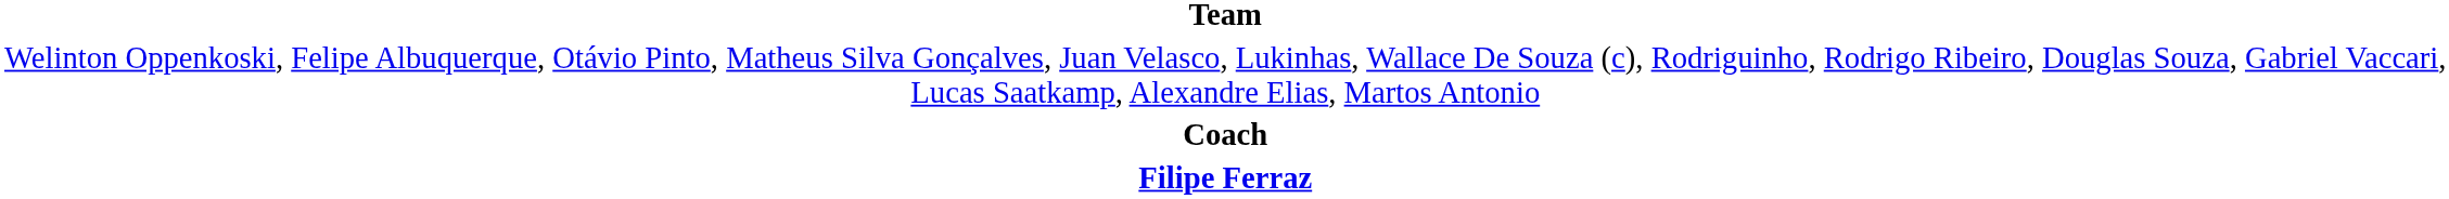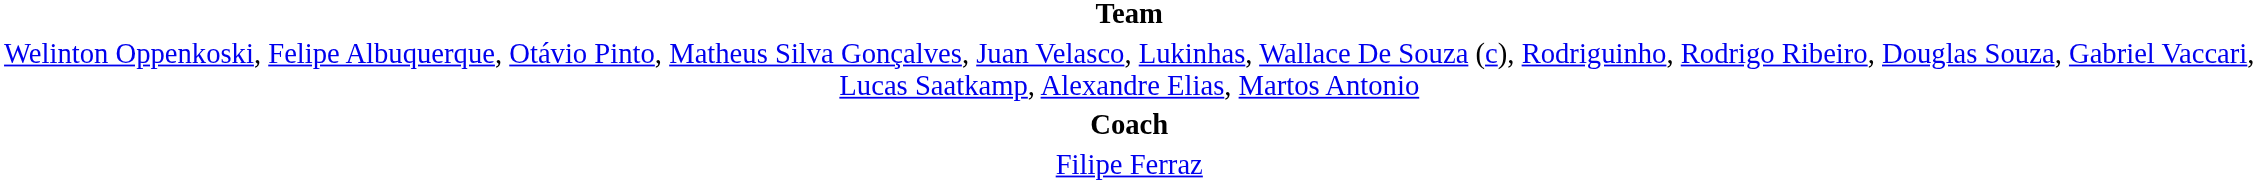row 4 | column 1: bold -> normal
